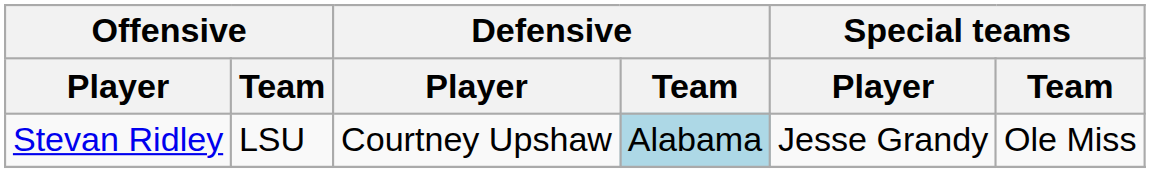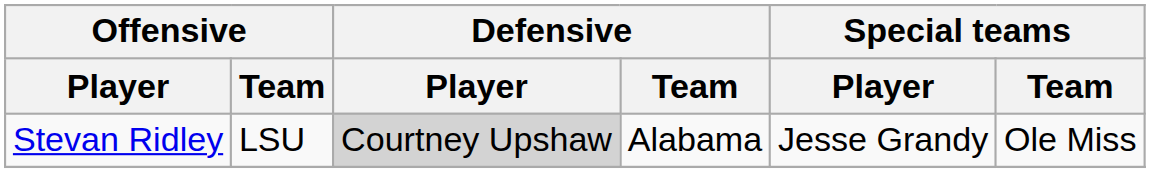Stevan Ridley | Defensive / Player: no background -> lightgrey background
Stevan Ridley | Defensive / Team: lightblue background -> no background
